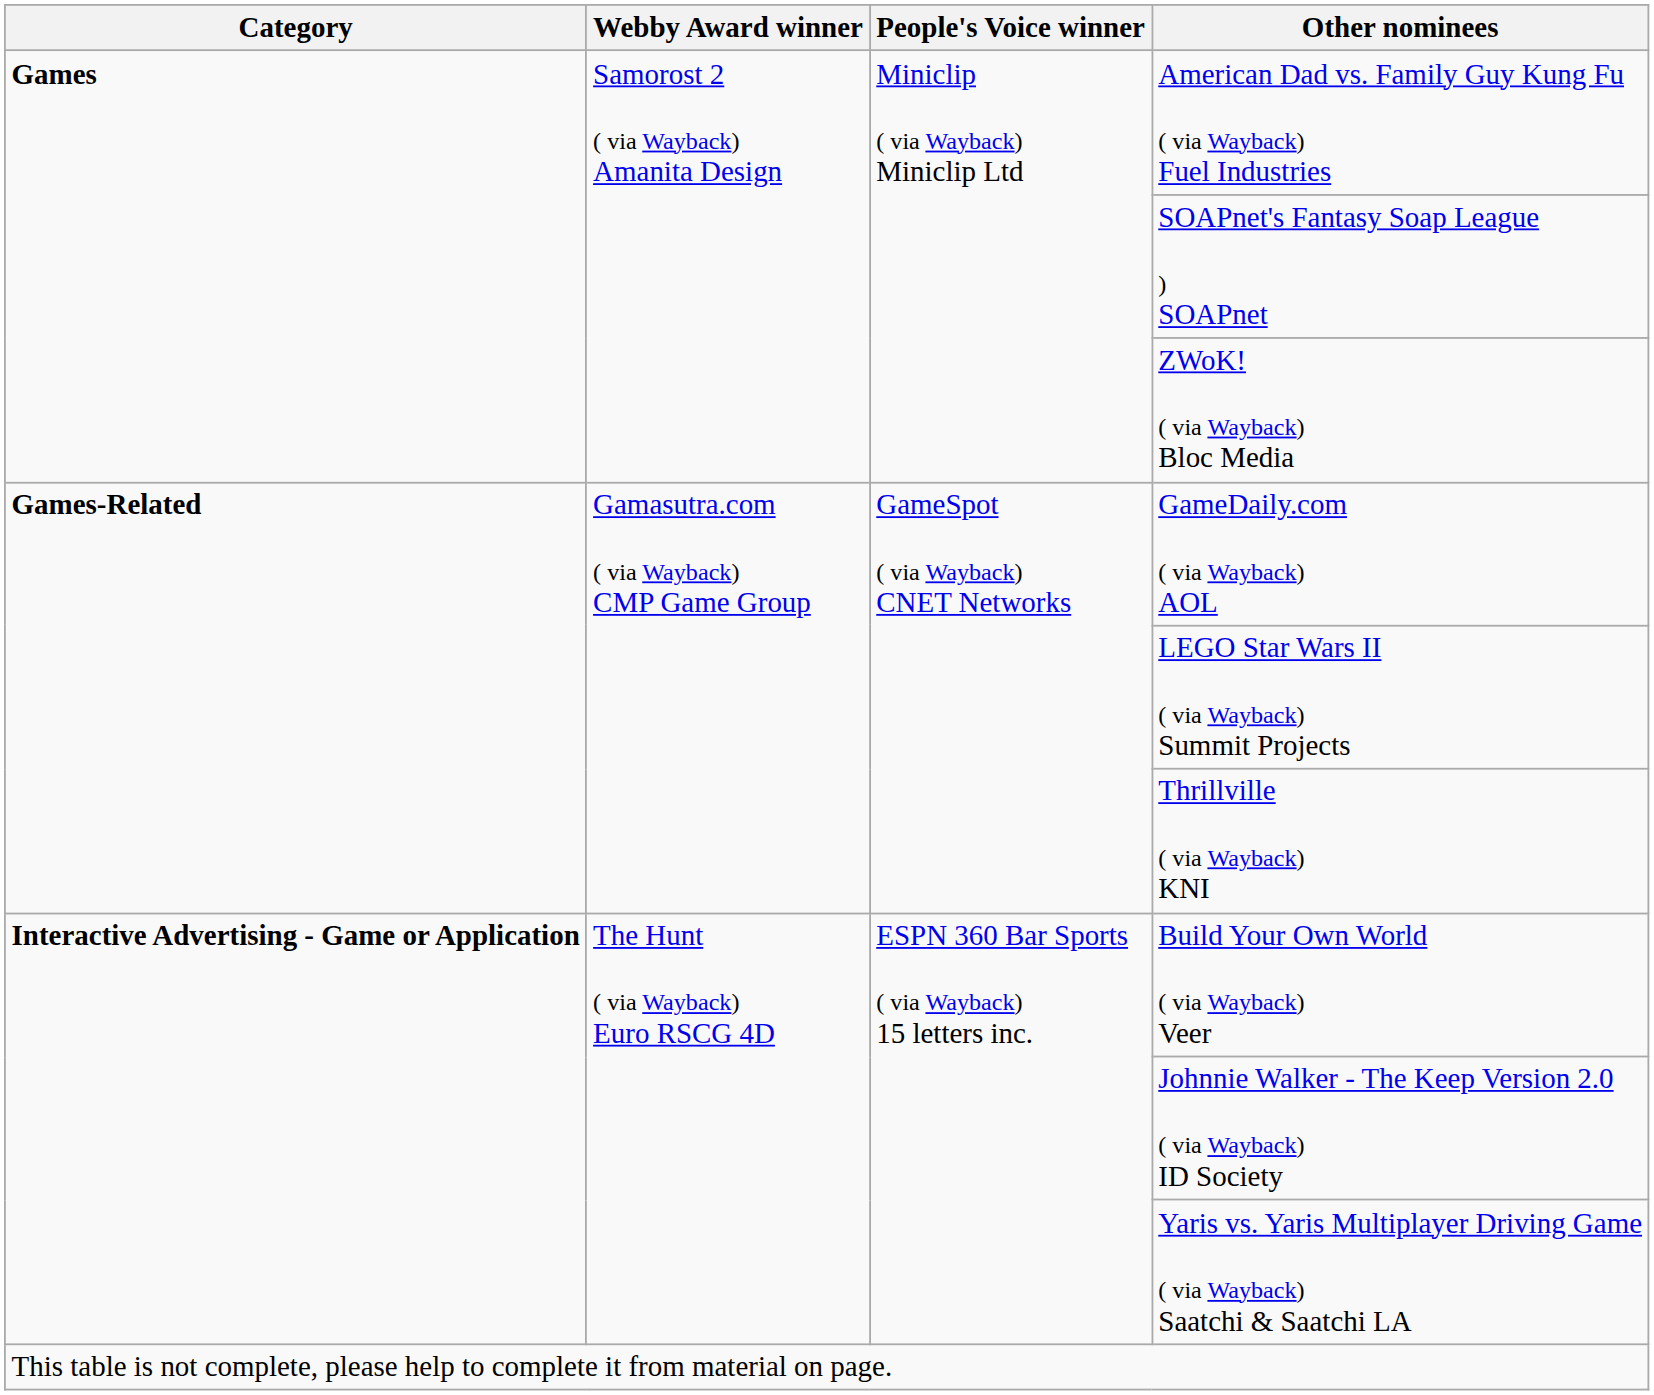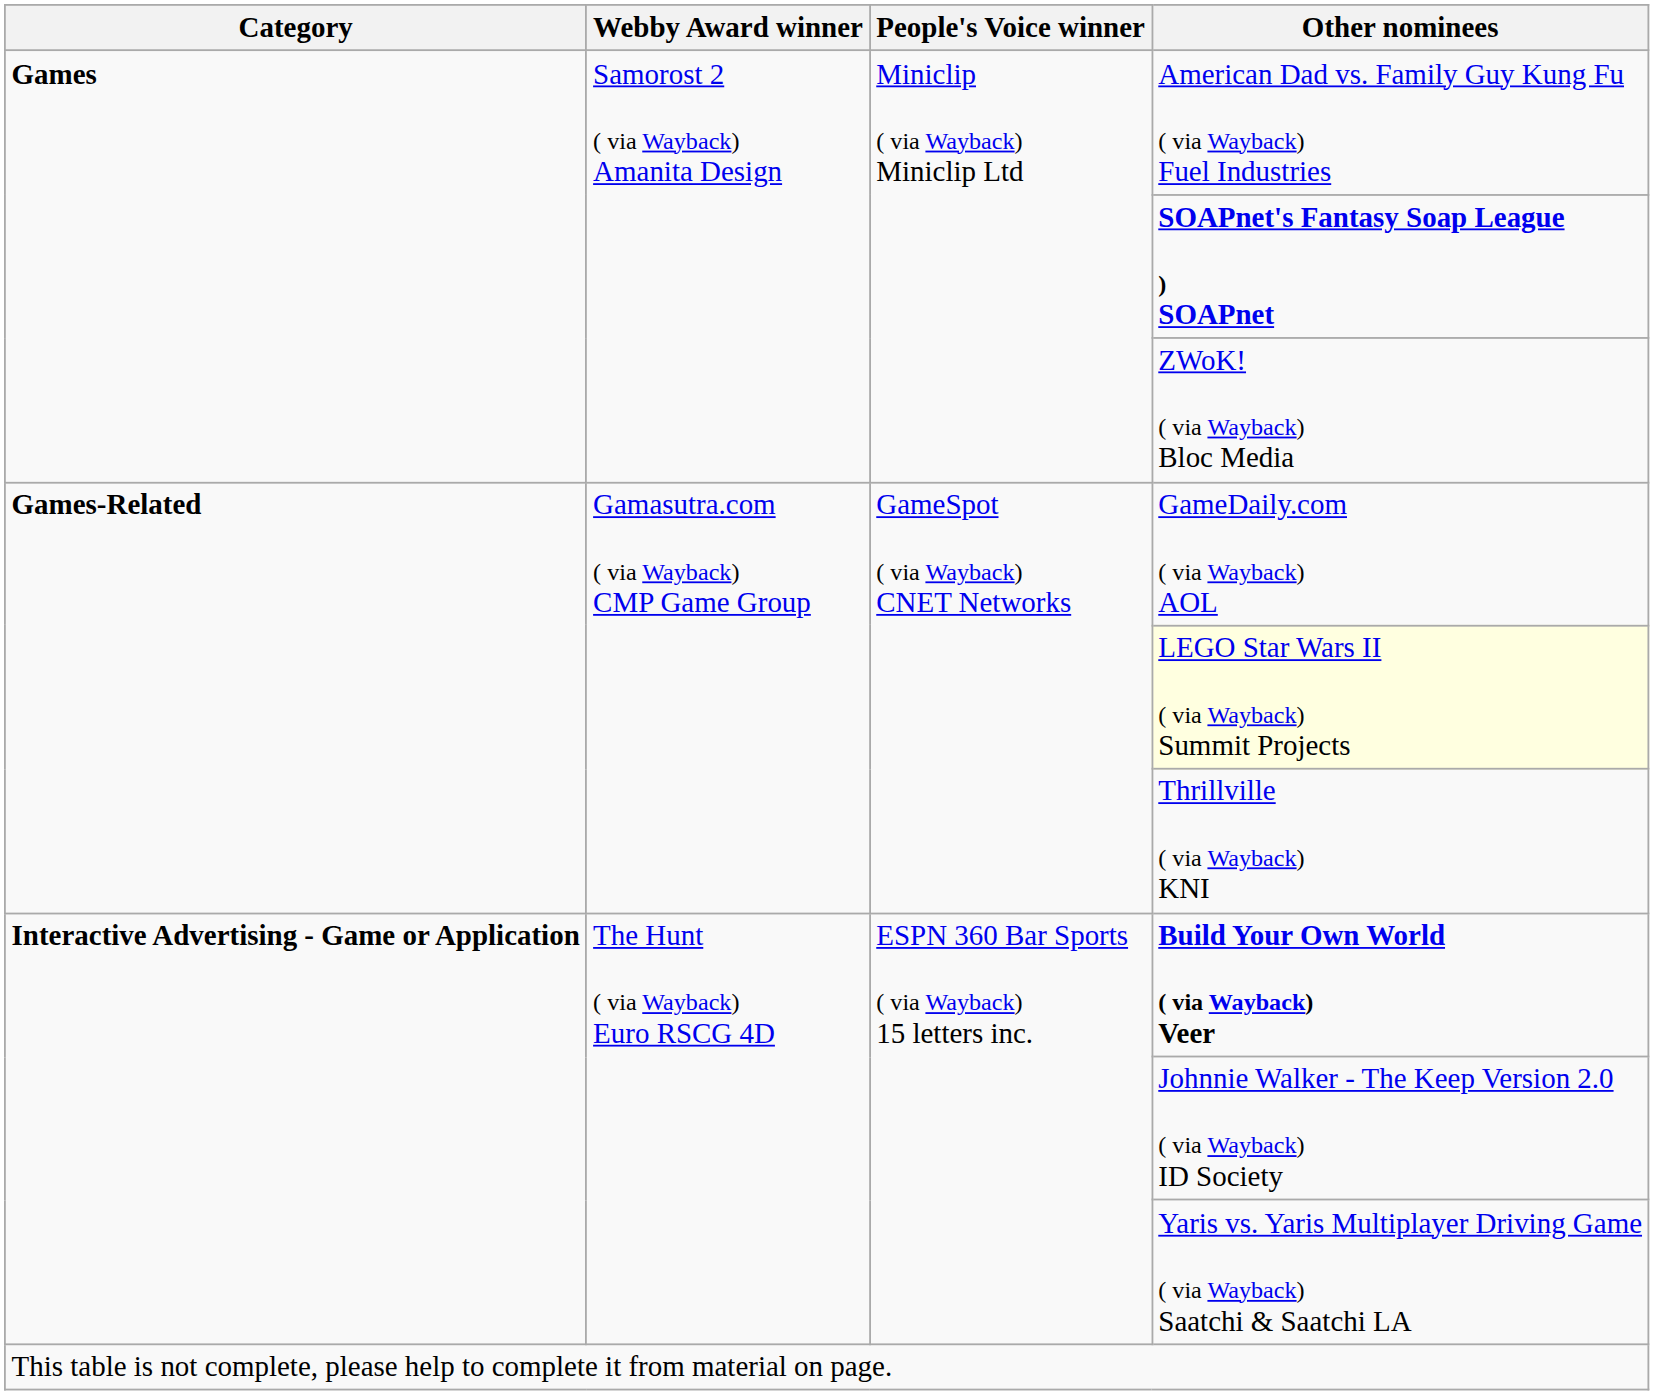SOAPnet's Fantasy Soap League ) SOAPnet | Other nominees: normal -> bold
LEGO Star Wars II ( via Wayback) Summit Projects | Other nominees: no background -> lightyellow background
Build Your Own World ( via Wayback) Veer | Other nominees: normal -> bold
